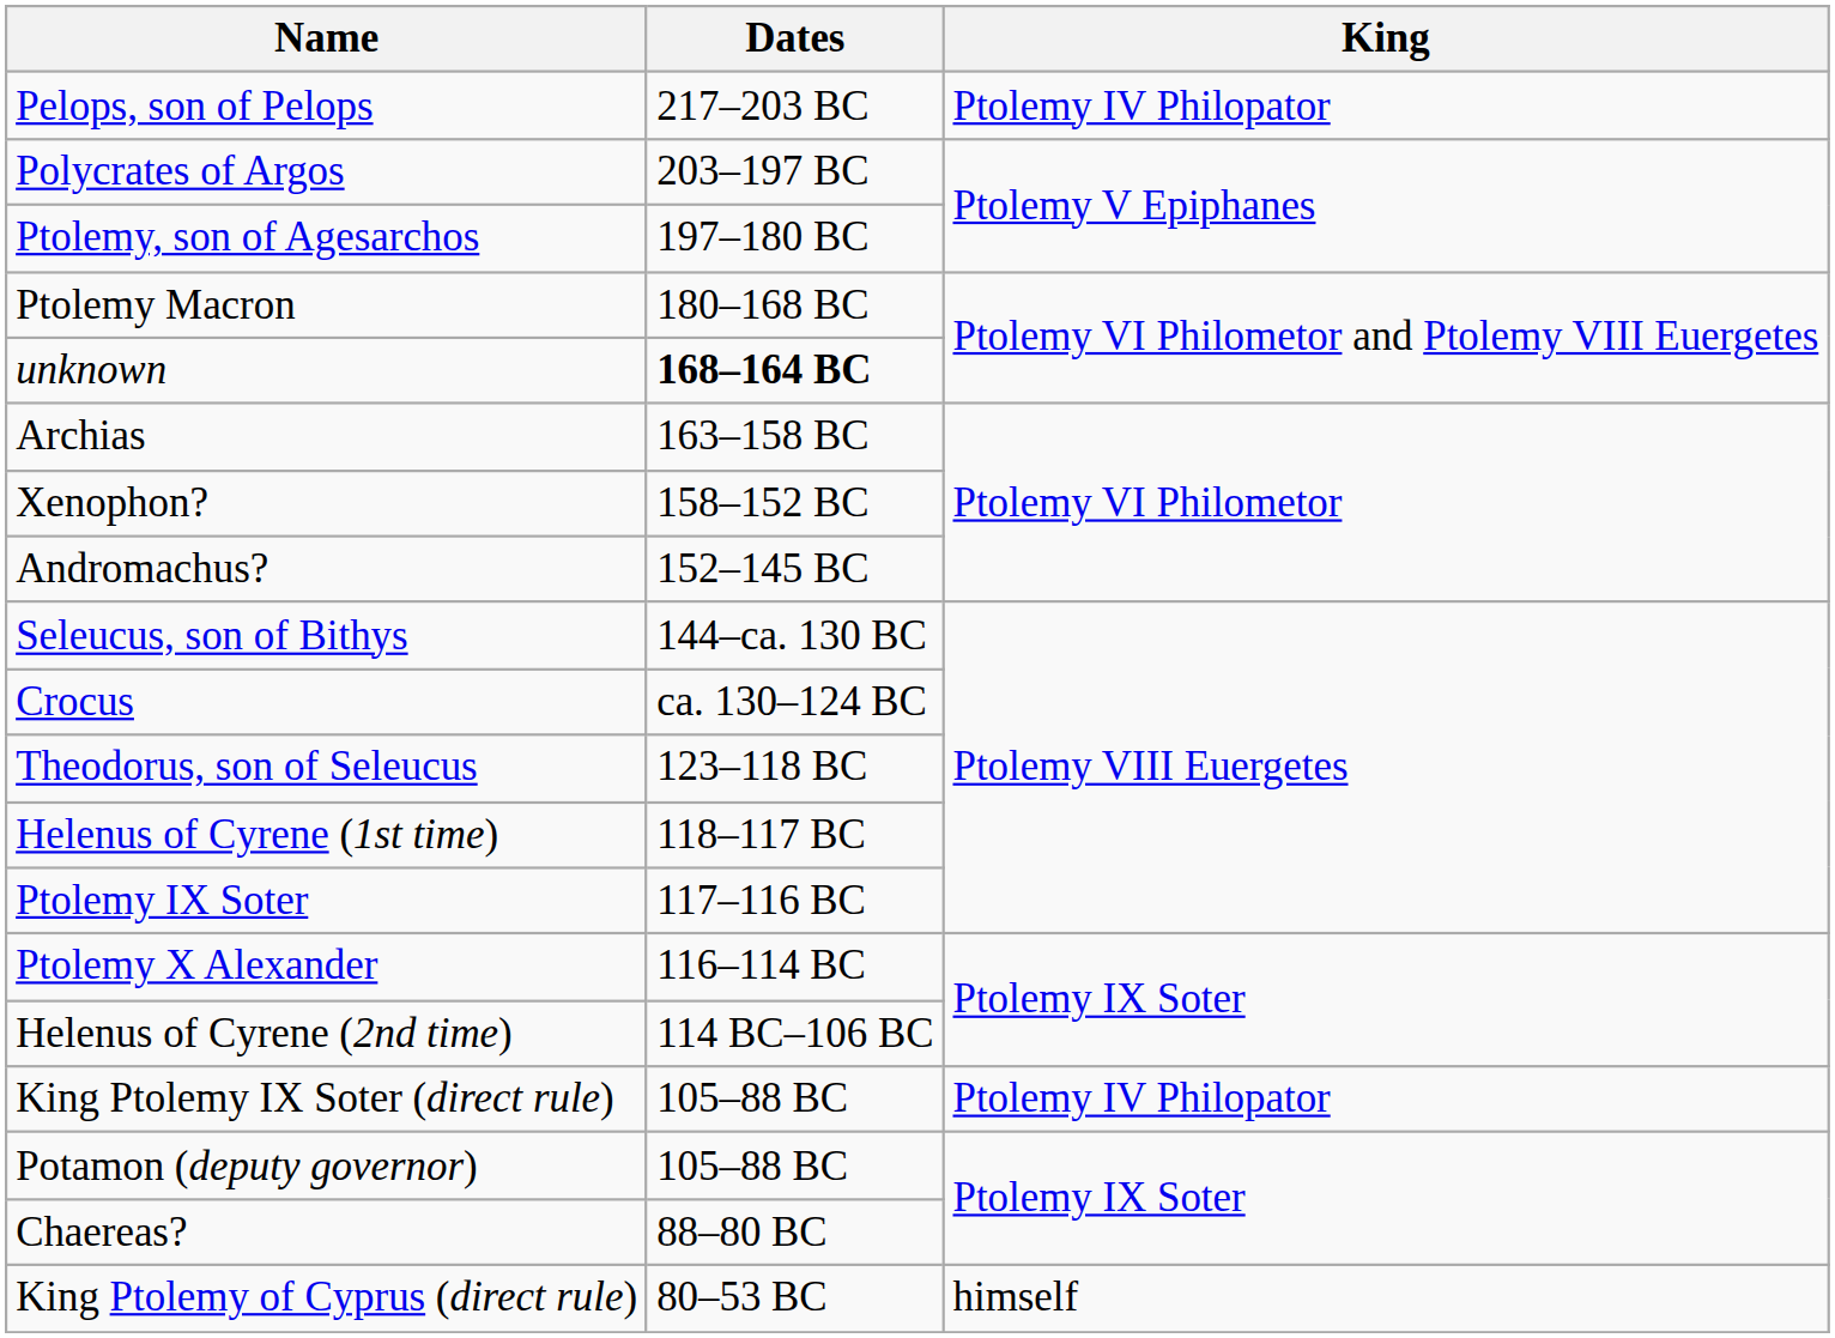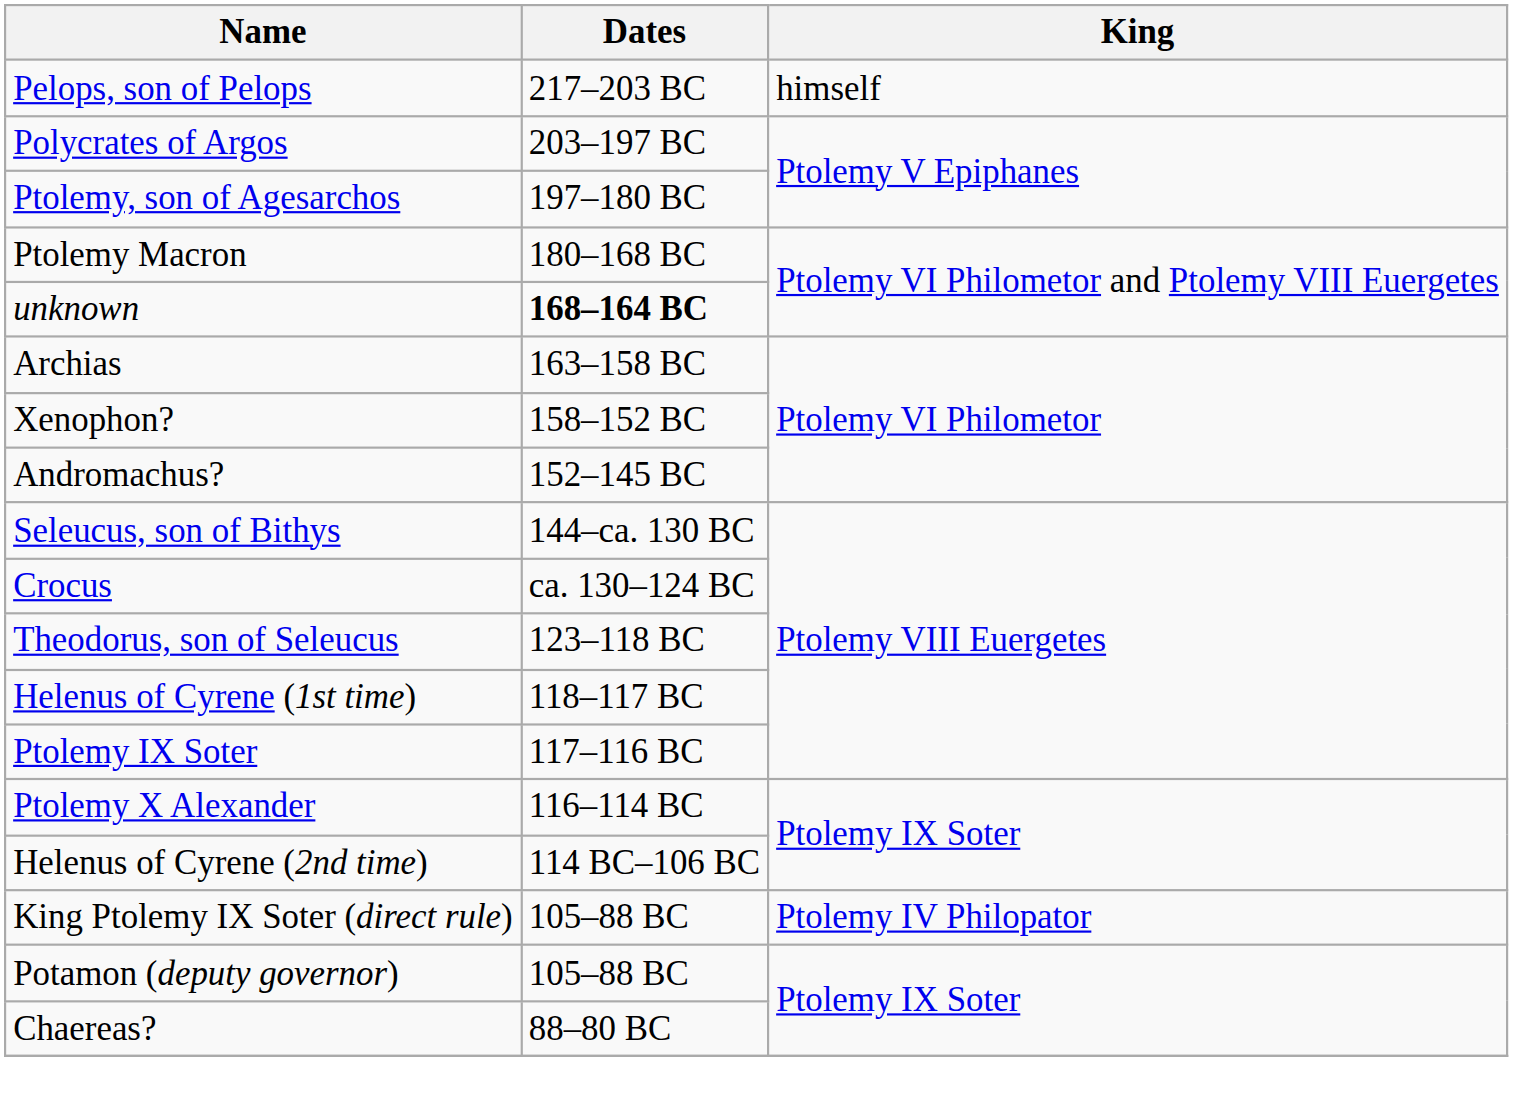Pelops, son of Pelops | King: Ptolemy IV Philopator -> himself
- row: King Ptolemy of Cyprus (direct rule) | 80–53 BC | himself
